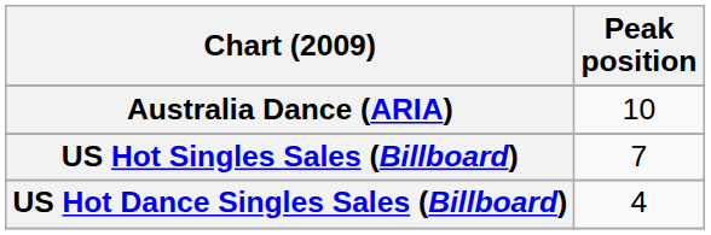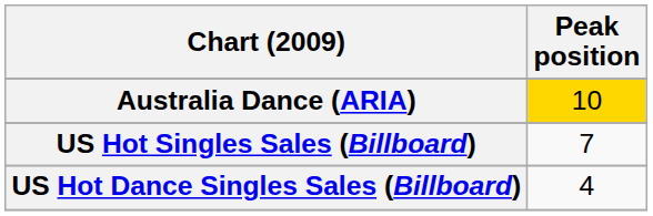Australia Dance (ARIA) | Peak position: no background -> gold background
